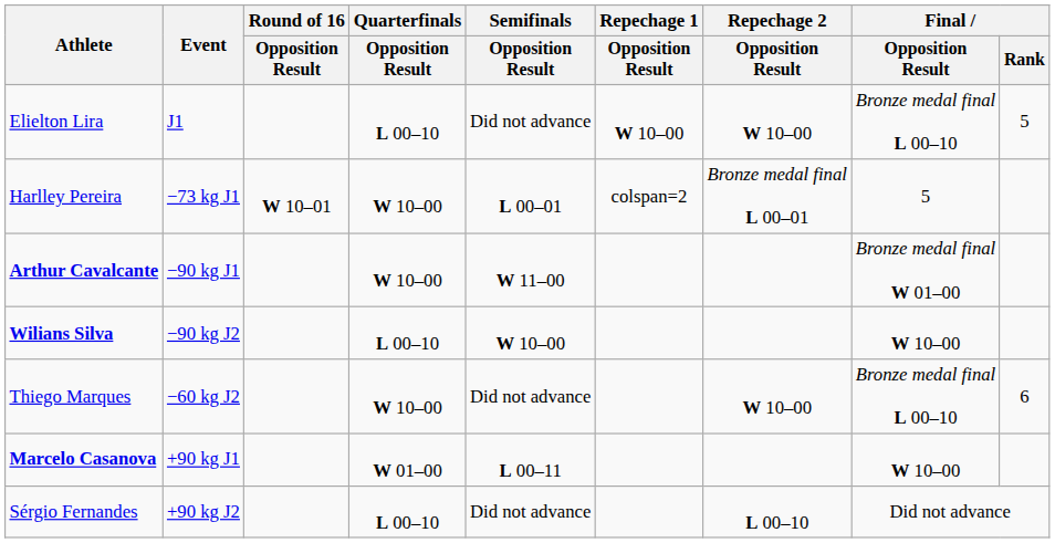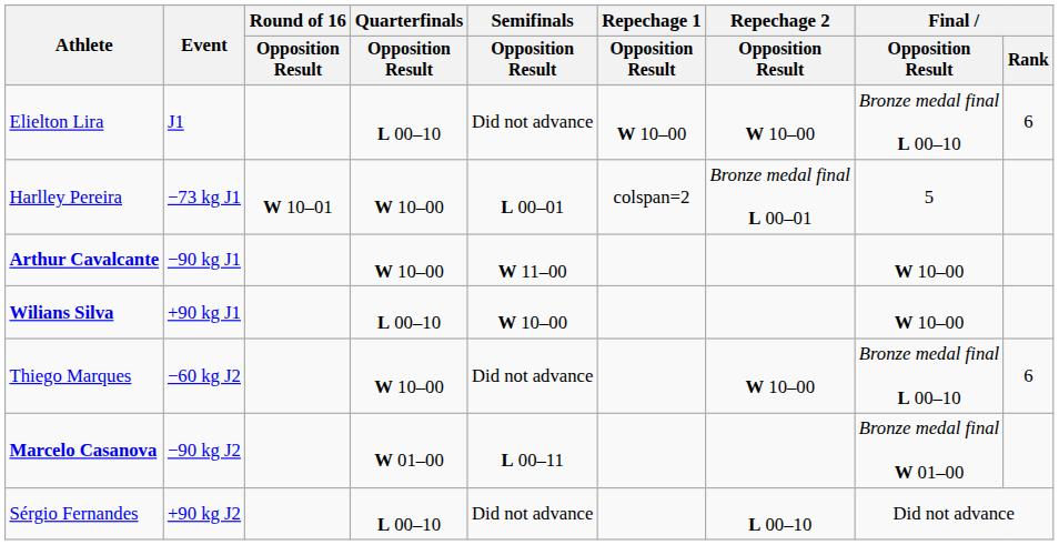Elielton Lira | Final / Rank: 5 -> 6
Arthur Cavalcante | Final / Opposition Result: Bronze medal final W 01–00 -> W 10–00
Wilians Silva | Event: −90 kg J2 -> +90 kg J1
Marcelo Casanova | Event: +90 kg J1 -> −90 kg J2
Marcelo Casanova | Final / Opposition Result: W 10–00 -> Bronze medal final W 01–00
